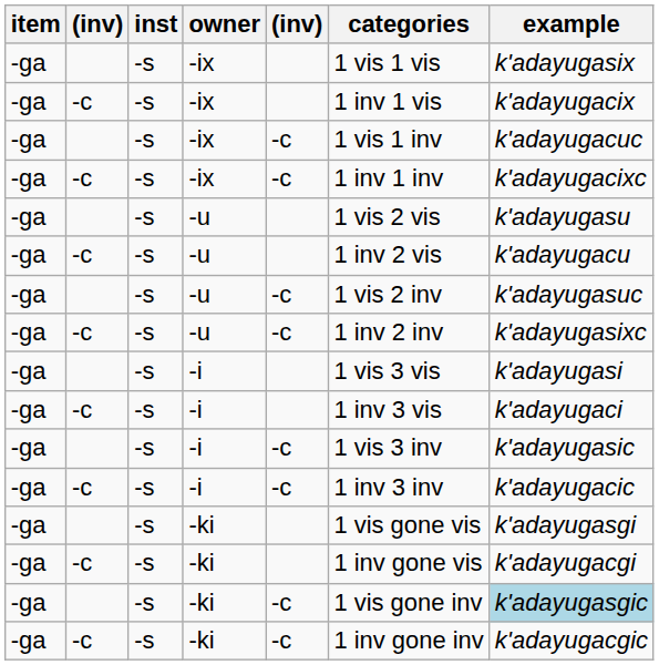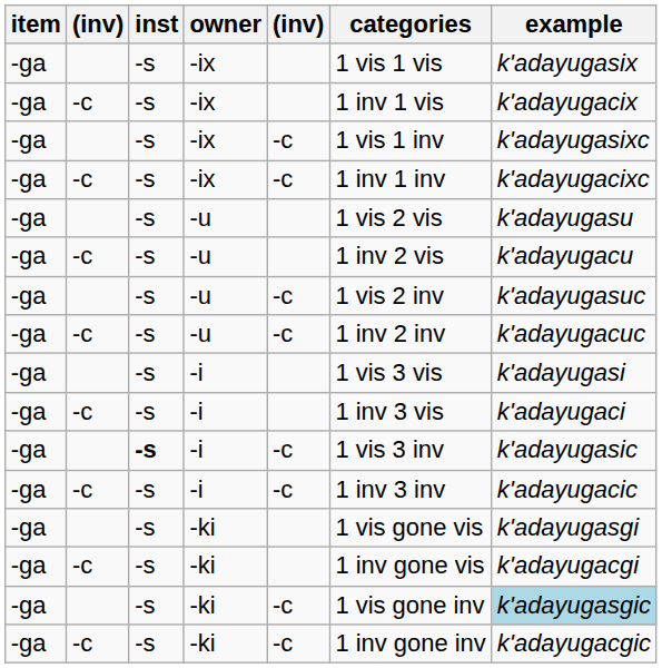row 4 | example: k'adayugacuc -> k'adayugasixc
row 9 | example: k'adayugasixc -> k'adayugacuc
row 12 | inst: normal -> bold
